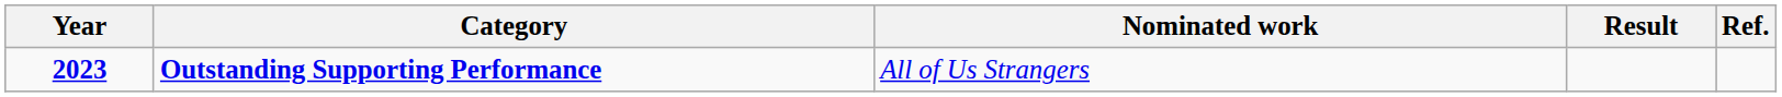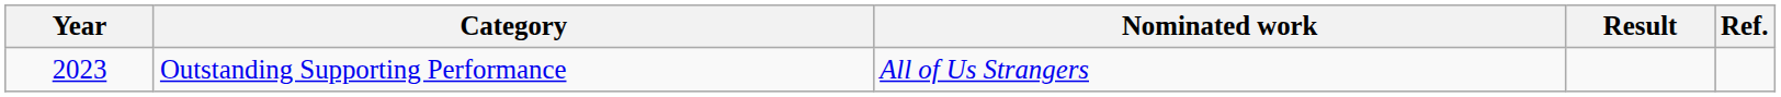row 2 | Year: bold -> normal
row 2 | Category: bold -> normal
